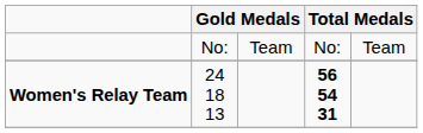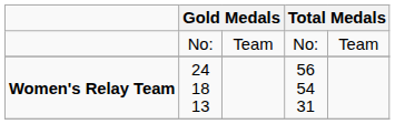Women's Relay Team | column 4: bold -> normal
